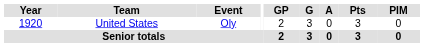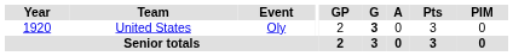United States | G: normal -> bold
